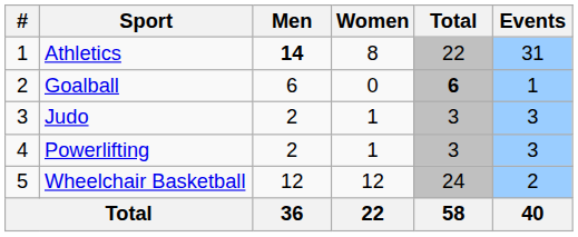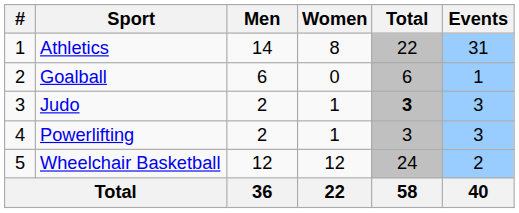Athletics | Men: bold -> normal
Goalball | Total: bold -> normal
Judo | Total: normal -> bold
